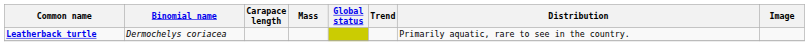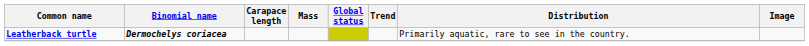Leatherback turtle | Binomial name: normal -> bold
